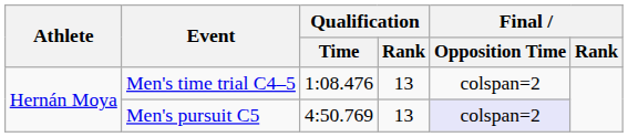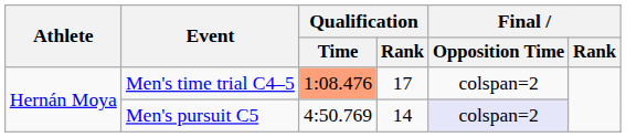Men's time trial C4–5 | Qualification / Time: no background -> lightsalmon background
Men's time trial C4–5 | Qualification / Rank: 13 -> 17
Men's pursuit C5 | Qualification / Rank: 13 -> 14
